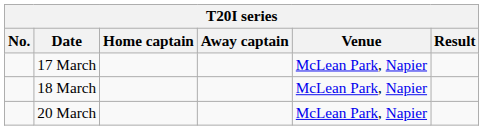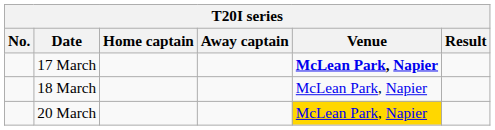17 March | Venue: normal -> bold
20 March | Venue: no background -> gold background
